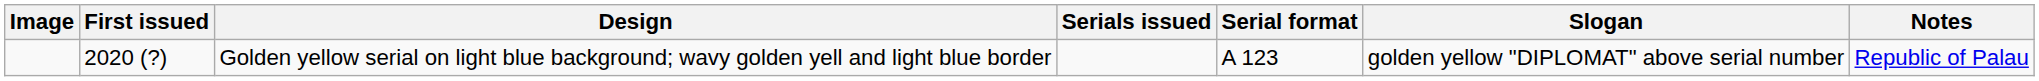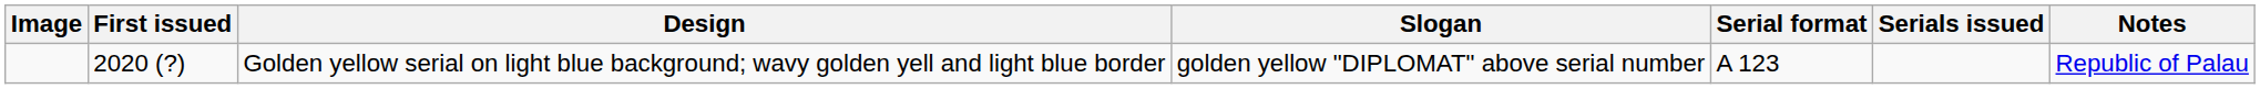columns swapped: Slogan <-> Serials issued
